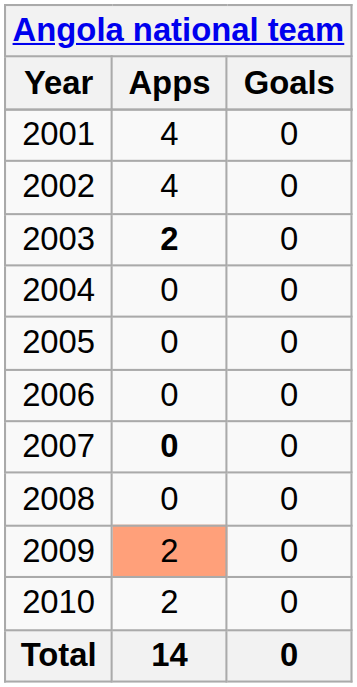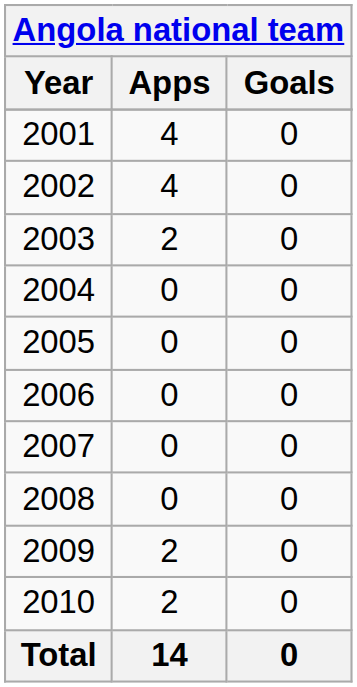2003 | Apps: bold -> normal
2007 | Apps: bold -> normal
2009 | Apps: lightsalmon background -> no background
